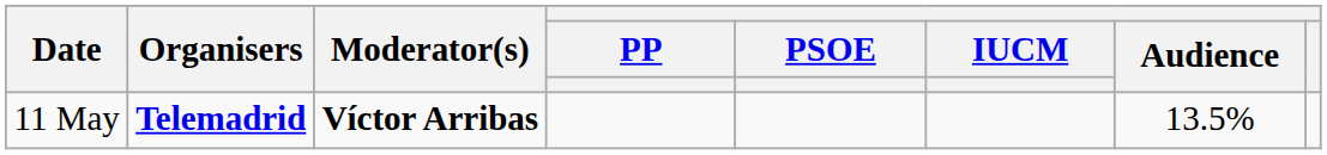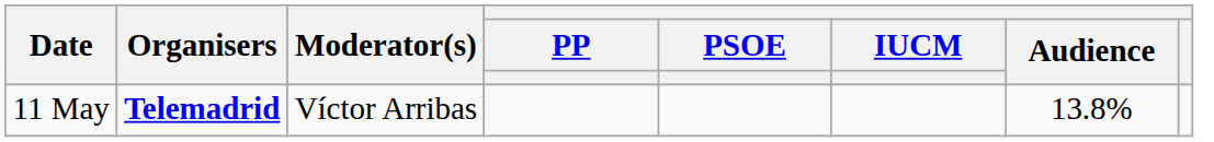11 May | Moderator(s): bold -> normal
11 May | Audience: 13.5% -> 13.8%
